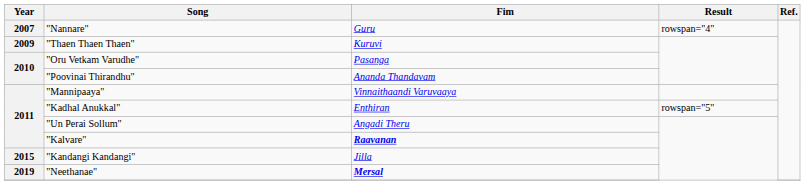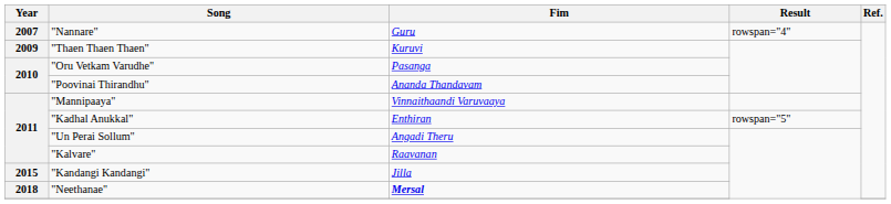"Kalvare" | Fim: bold -> normal
"Neethanae" | Year: 2019 -> 2018
